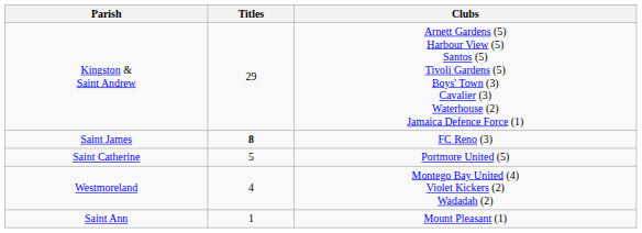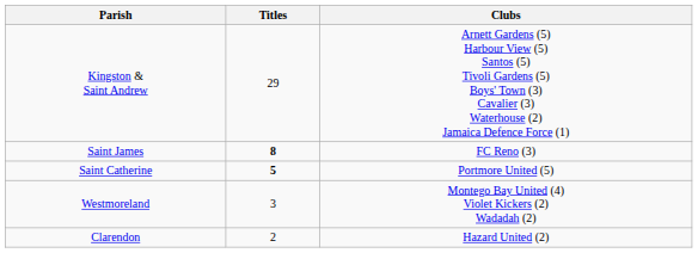Saint Catherine | Titles: normal -> bold
Westmoreland | Titles: 4 -> 3
+ row: Clarendon | 2 | Hazard United (2)
- row: Saint Ann | 1 | Mount Pleasant (1)
